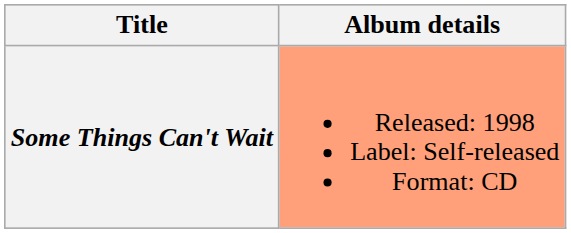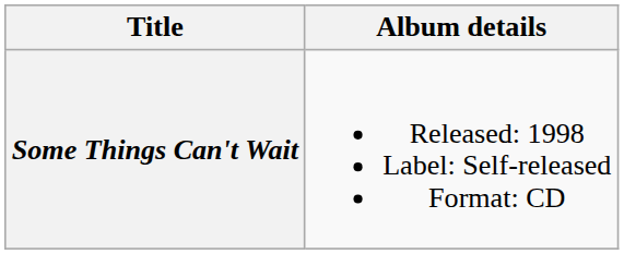Some Things Can't Wait | Album details: lightsalmon background -> no background
